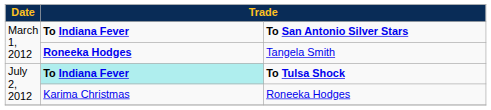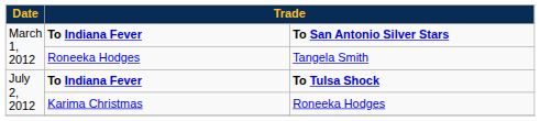Tangela Smith | column 2: bold -> normal
To Tulsa Shock | column 2: paleturquoise background -> no background
